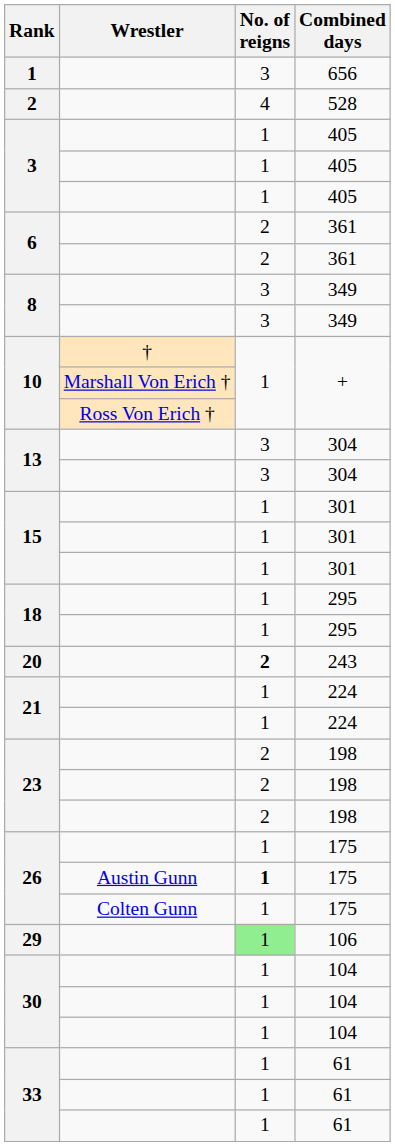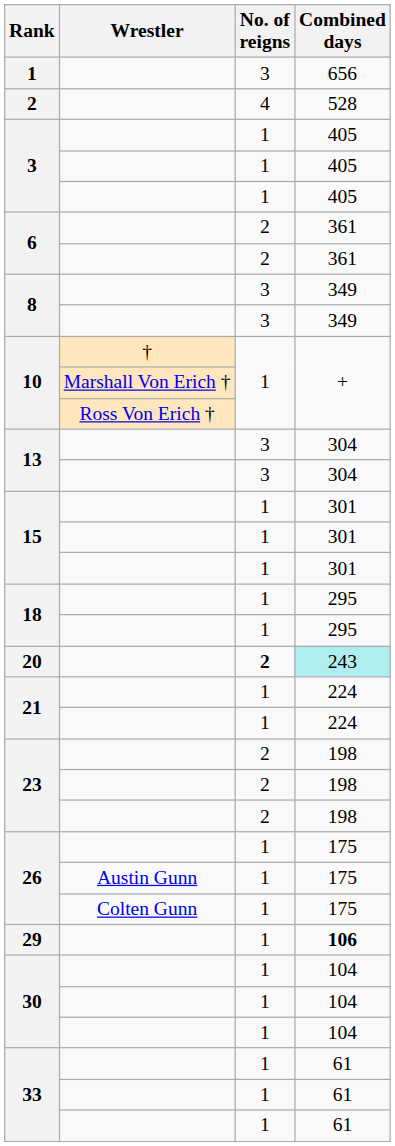20 | Combined days: no background -> paleturquoise background
26 / Austin Gunn | No. of reigns: bold -> normal
29 | No. of reigns: lightgreen background -> no background
29 | Combined days: normal -> bold
